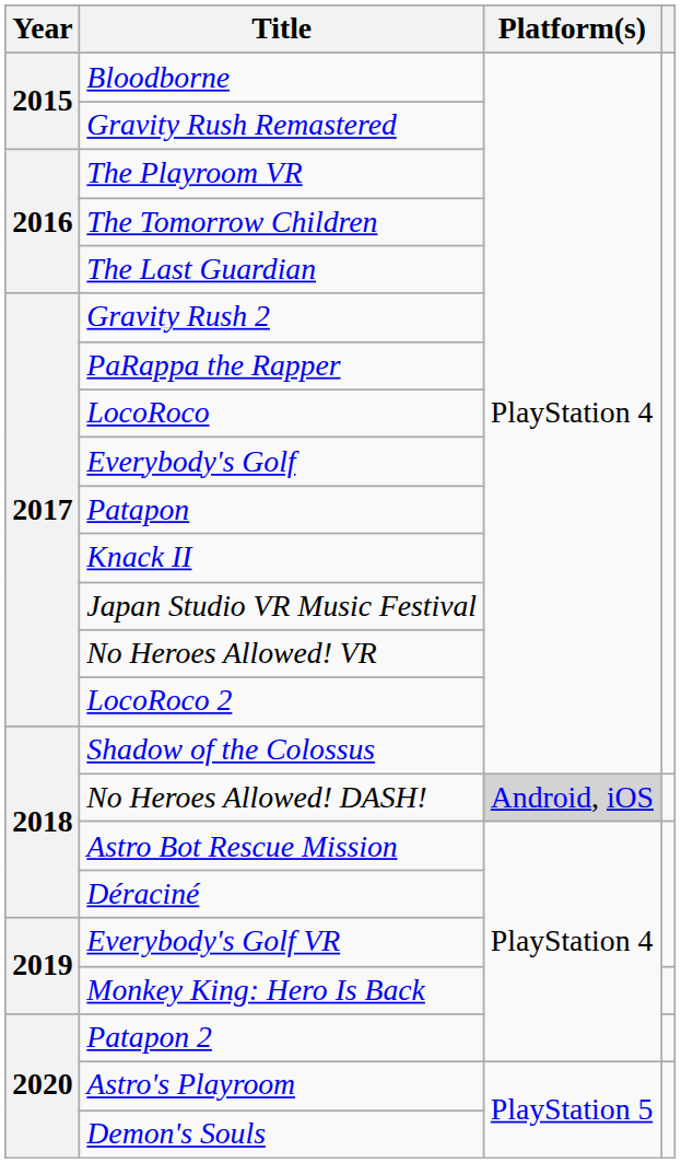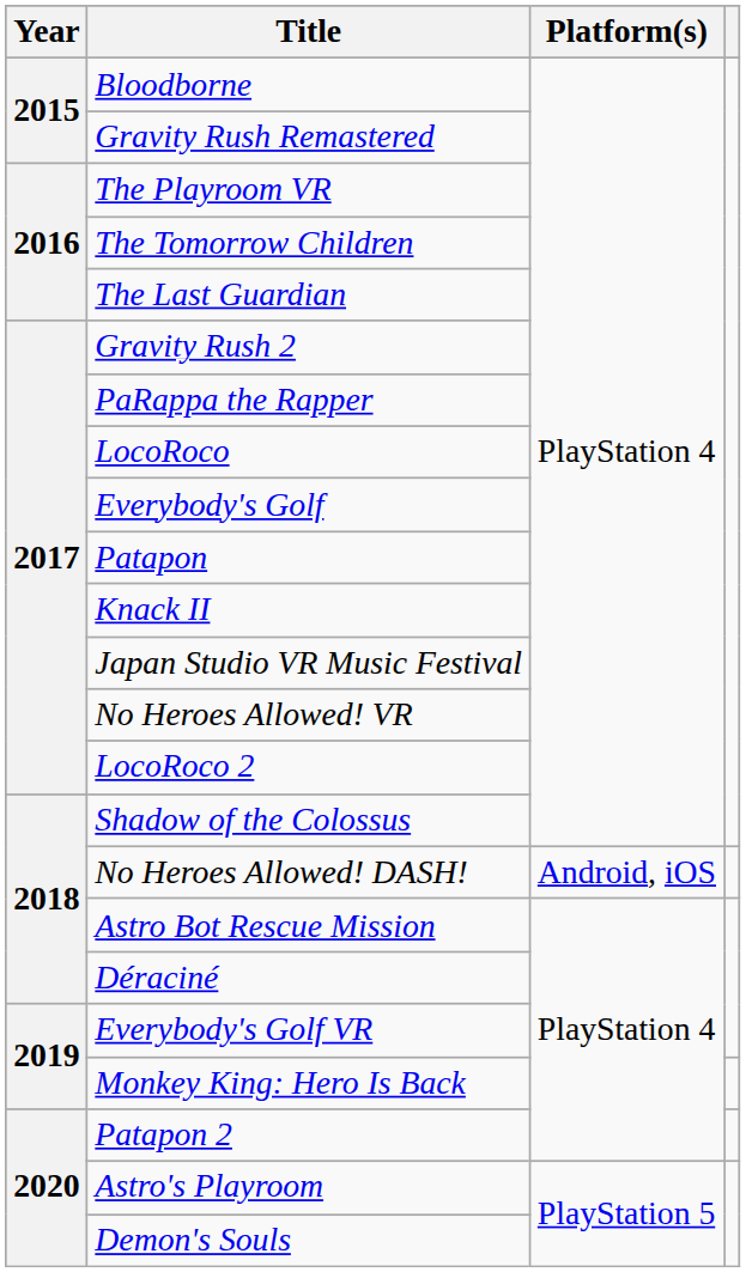No Heroes Allowed! DASH! | Platform(s): lightgrey background -> no background
